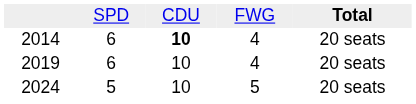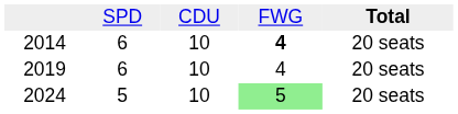2014 | column 3: bold -> normal
2014 | column 4: normal -> bold
2024 | column 4: no background -> lightgreen background
